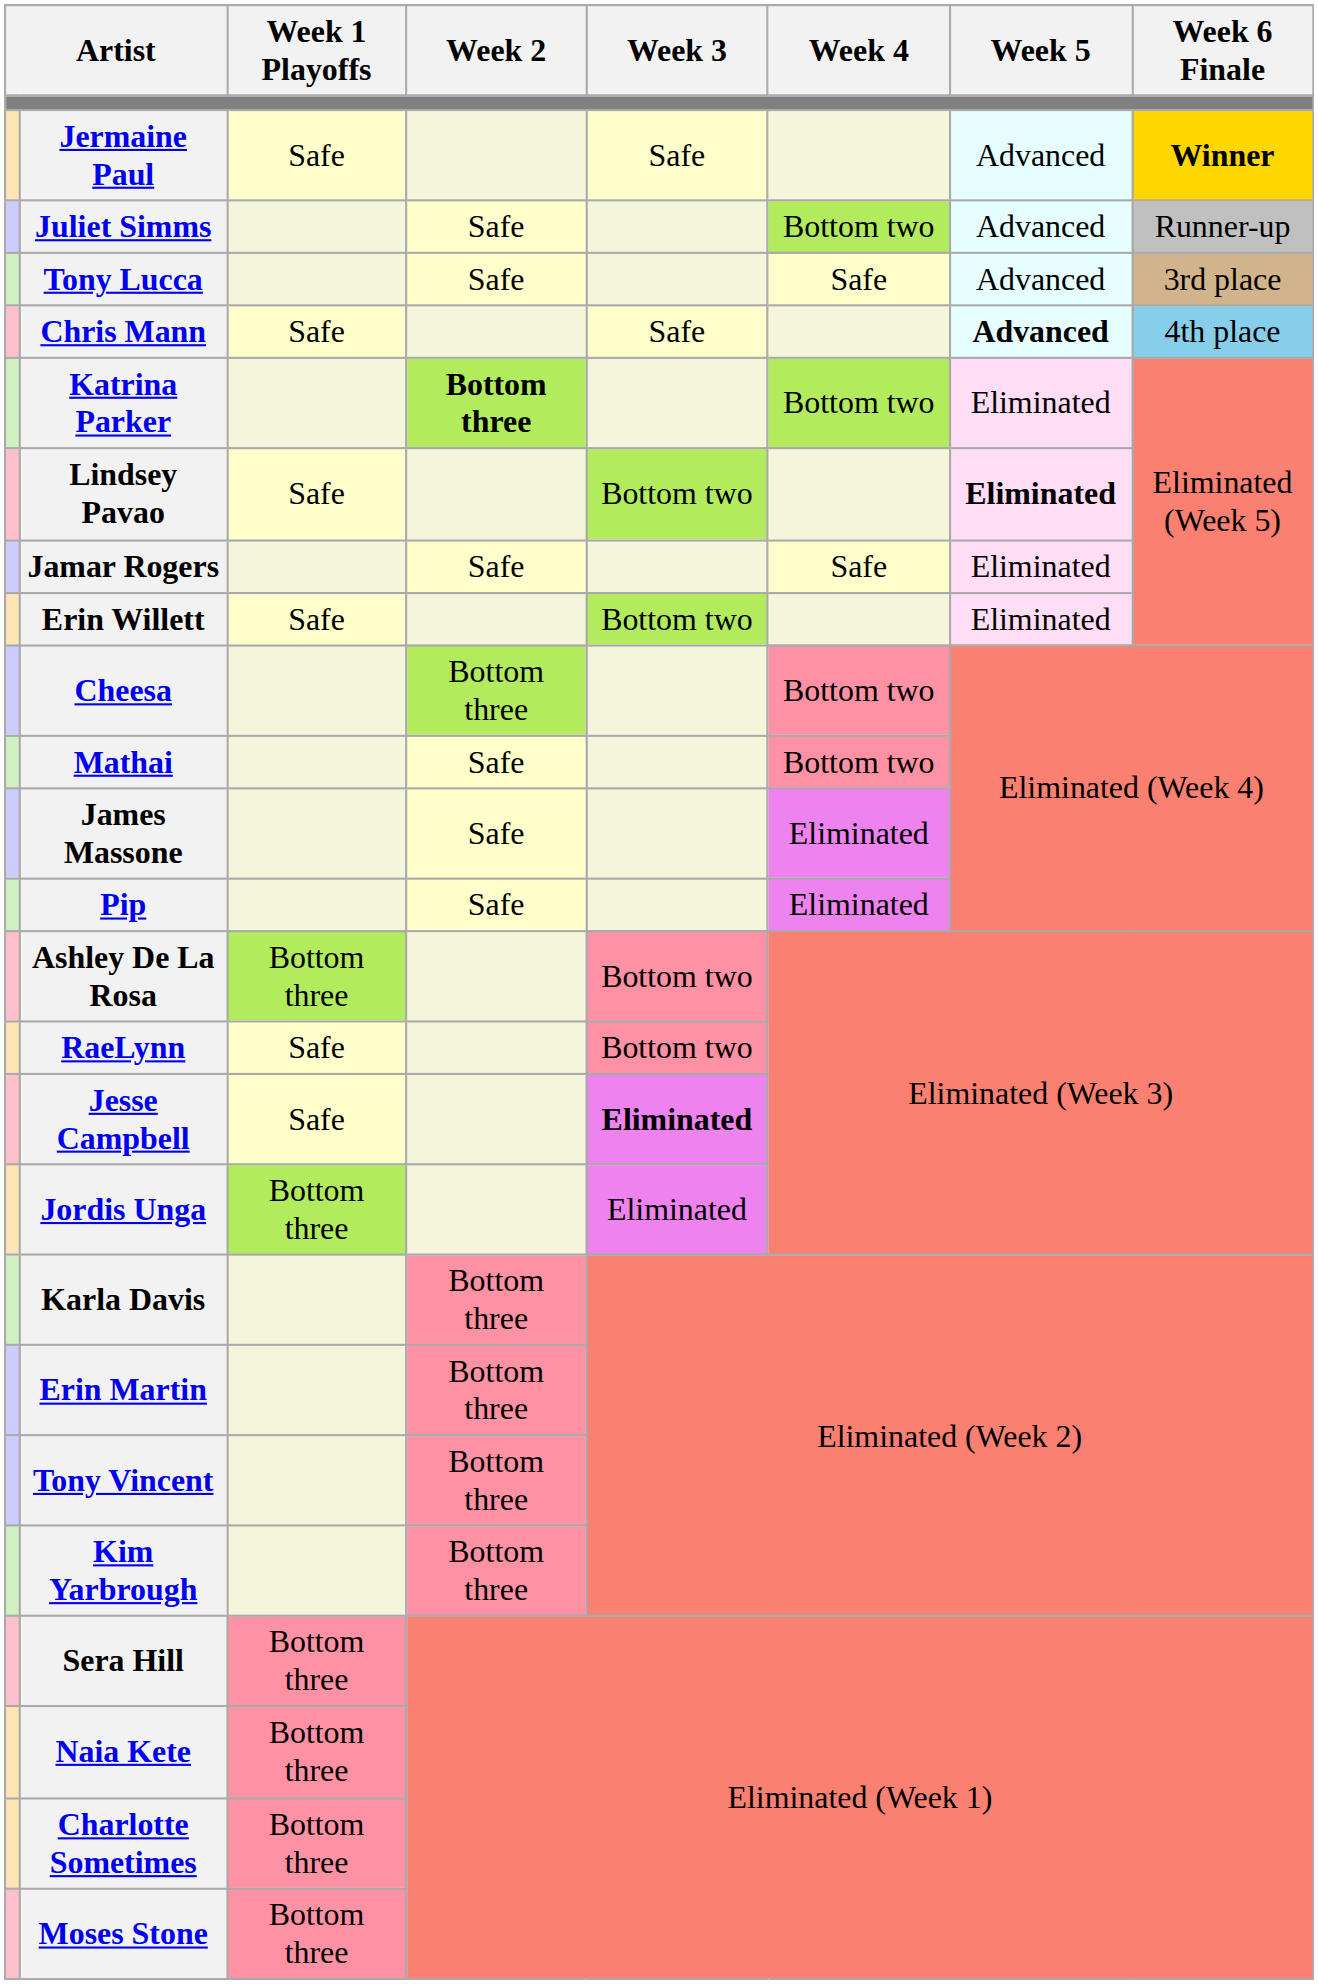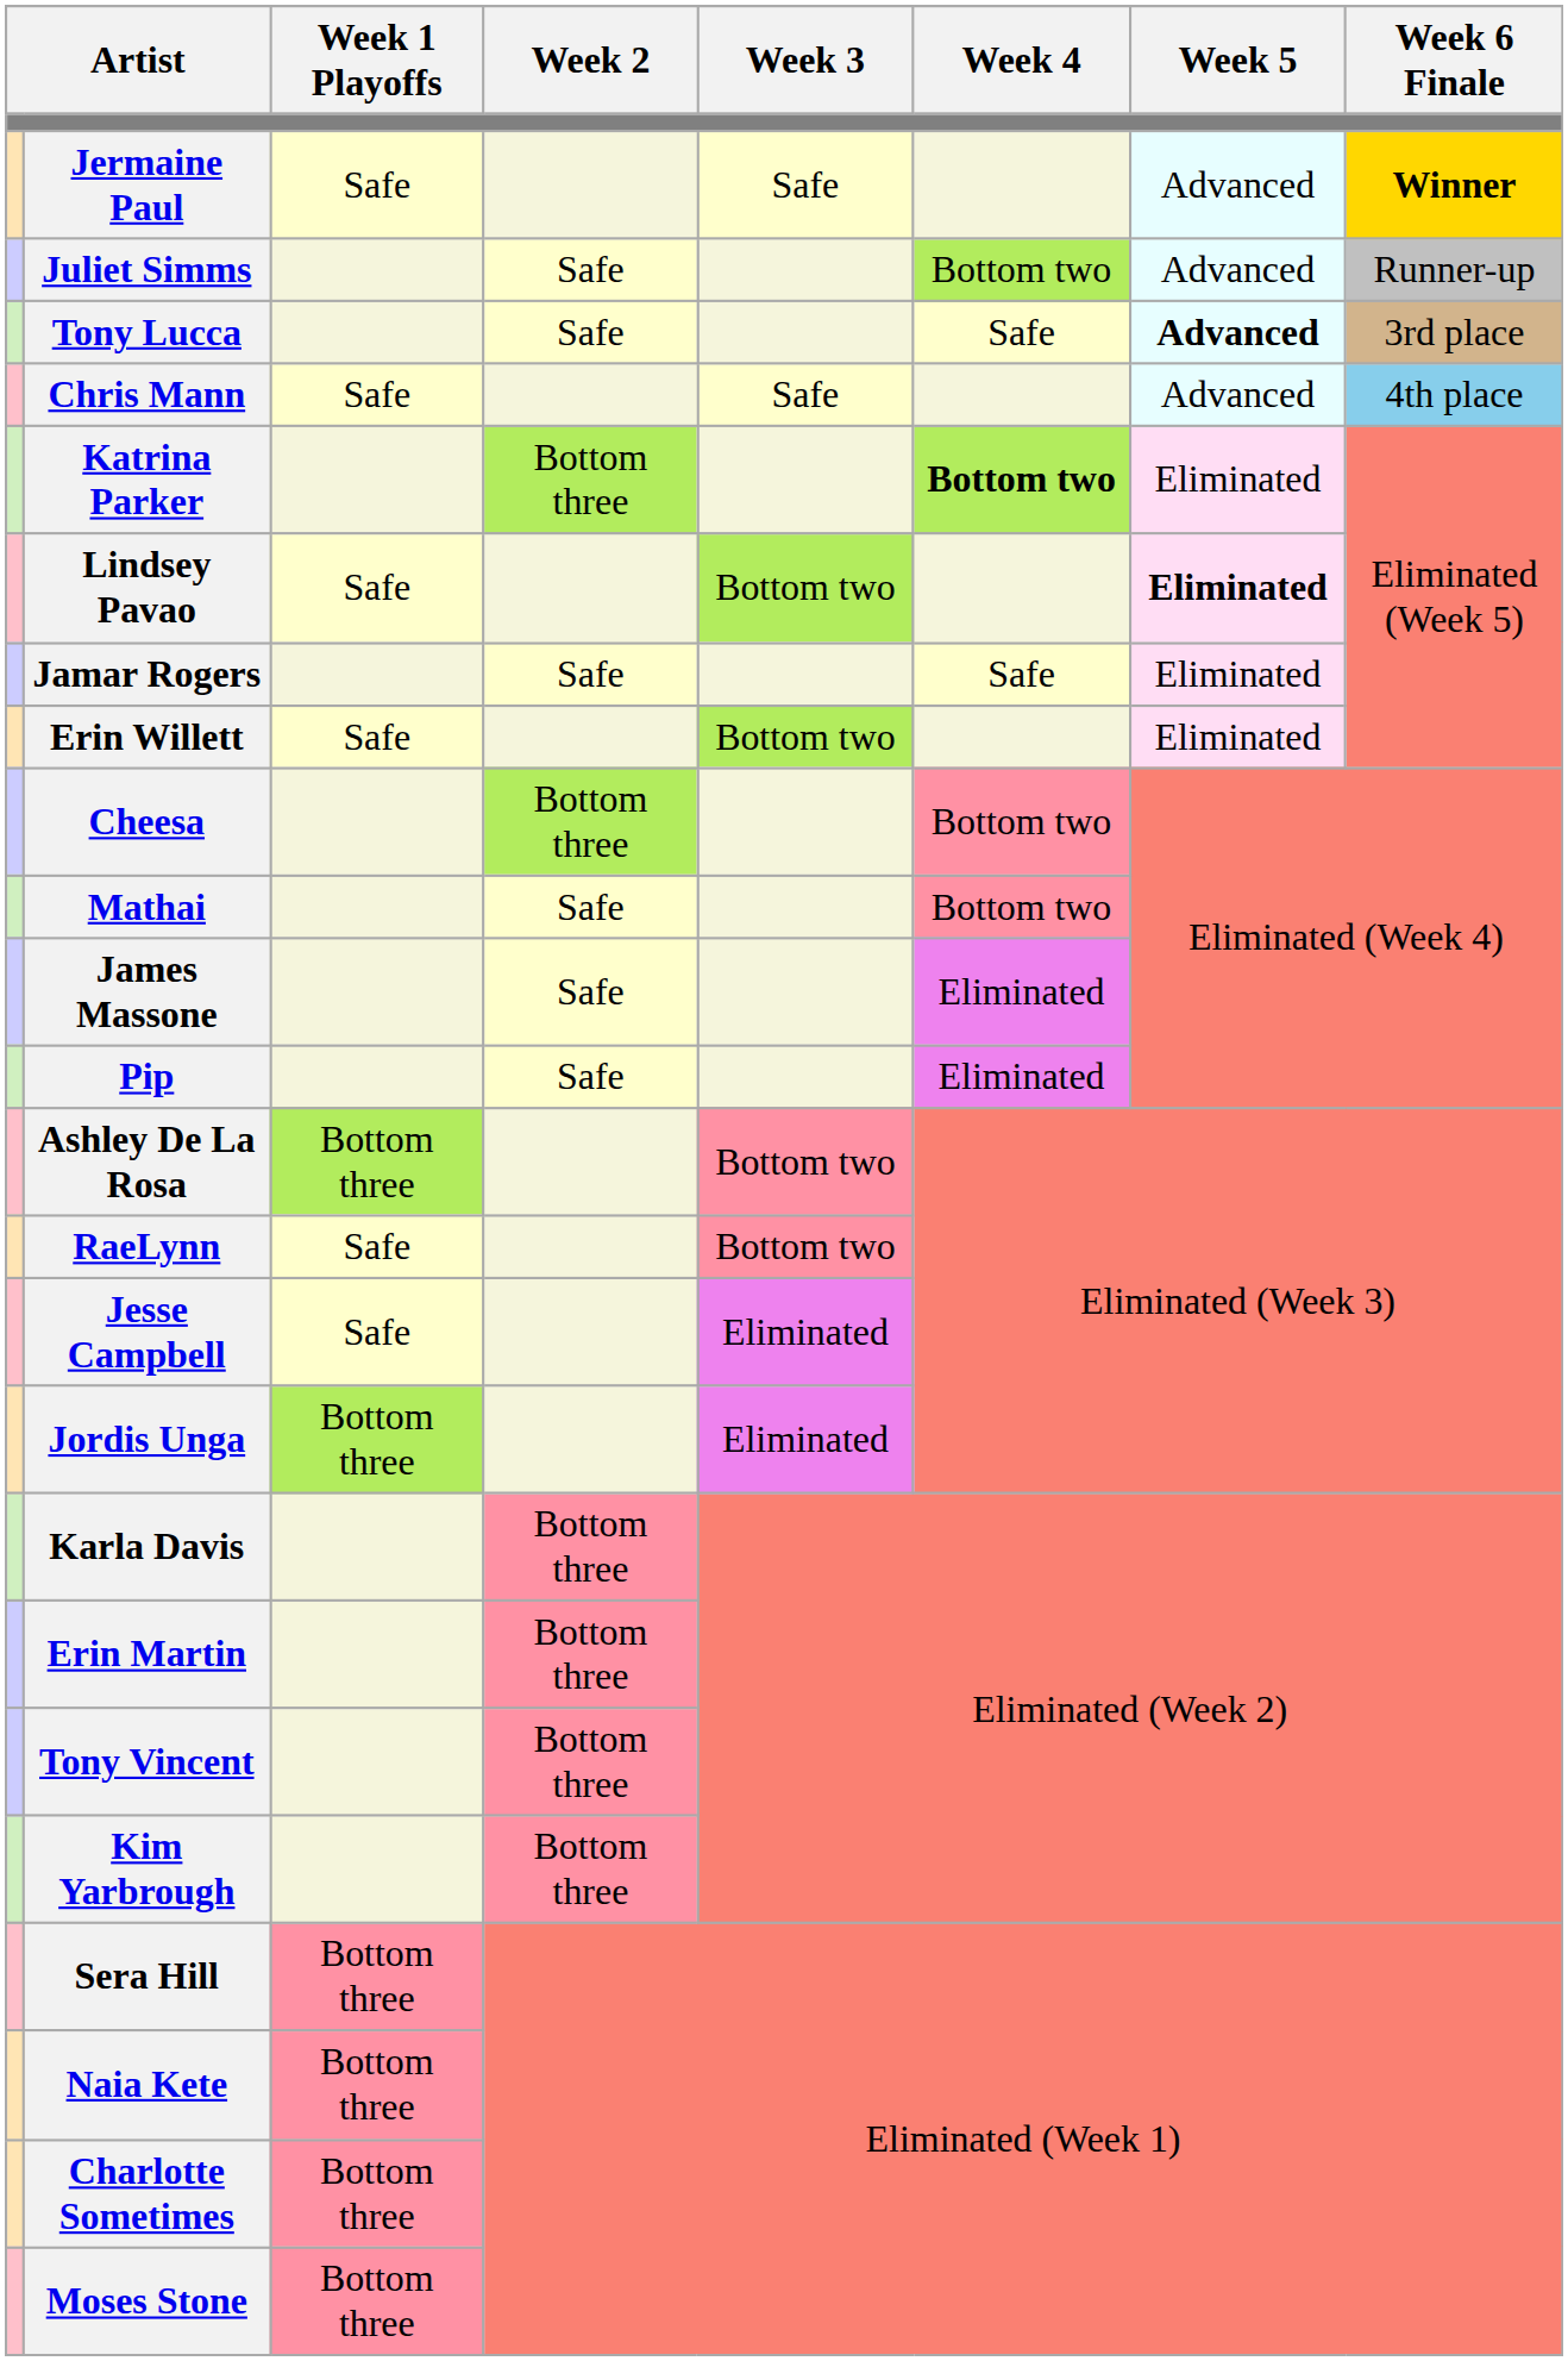Tony Lucca | Week 5: normal -> bold
Chris Mann | Week 5: bold -> normal
Katrina Parker | Week 2: bold -> normal
Katrina Parker | Week 4: normal -> bold
Jesse Campbell | Week 3: bold -> normal
